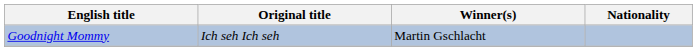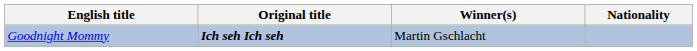Goodnight Mommy | Original title: normal -> bold
